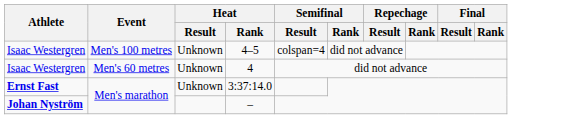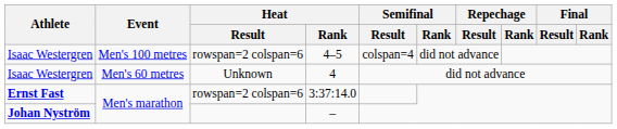4–5 | Heat / Result: Unknown -> rowspan=2 colspan=6
3:37:14.0 | Heat / Result: Unknown -> rowspan=2 colspan=6
